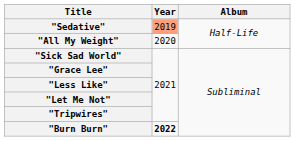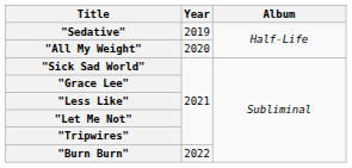"Sedative" | Year: lightsalmon background -> no background
"Burn Burn" | Year: bold -> normal
